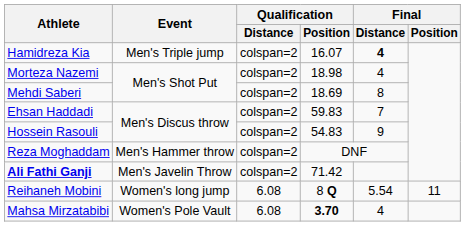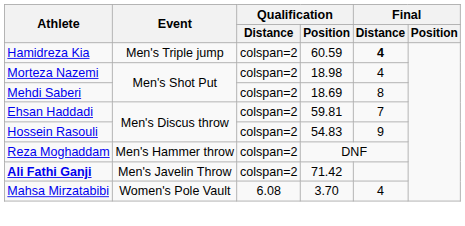Hamidreza Kia | Qualification / Position: 16.07 -> 60.59
Ehsan Haddadi | Qualification / Position: 59.83 -> 59.81
- row: Reihaneh Mobini | Women's long jump | 6.08 | 8 Q | 5.54 | 11
Mahsa Mirzatabibi | Qualification / Position: bold -> normal
